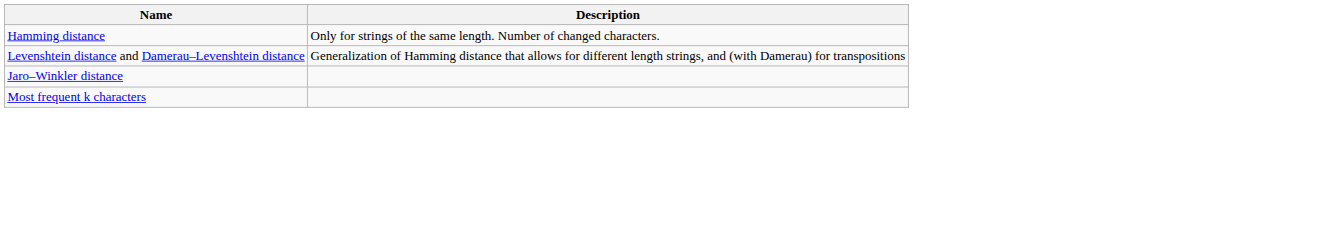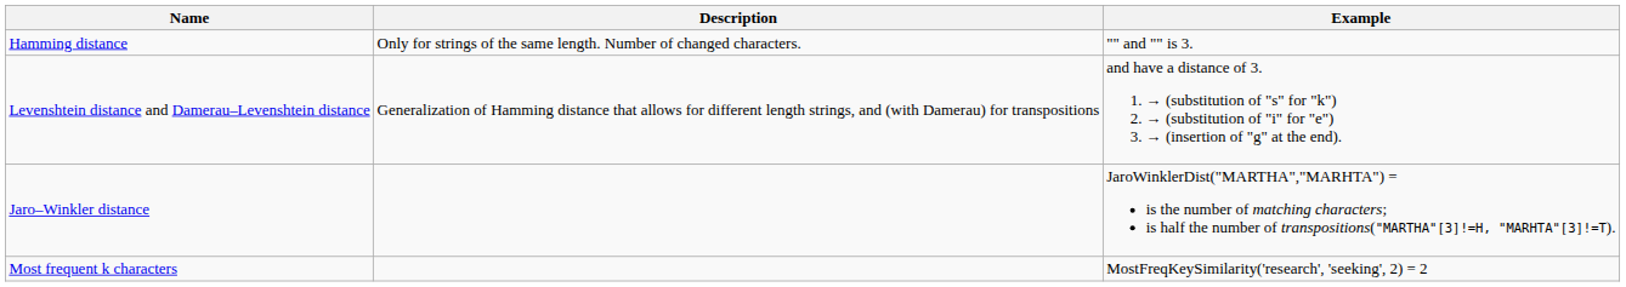+ column: Example | "" and "" is 3. | and have a distance of 3. → (substitution of "s" for "k") → (substitution of "i" for "e") → (insertion of "g" at the end). | JaroWinklerDist("MARTHA","MARHTA") = is the number of matching characters; is half the number of transpositions("MARTHA"[3]!=H, "MARHTA"[3]!=T). | MostFreqKeySimilarity('research', 'seeking', 2) = 2
